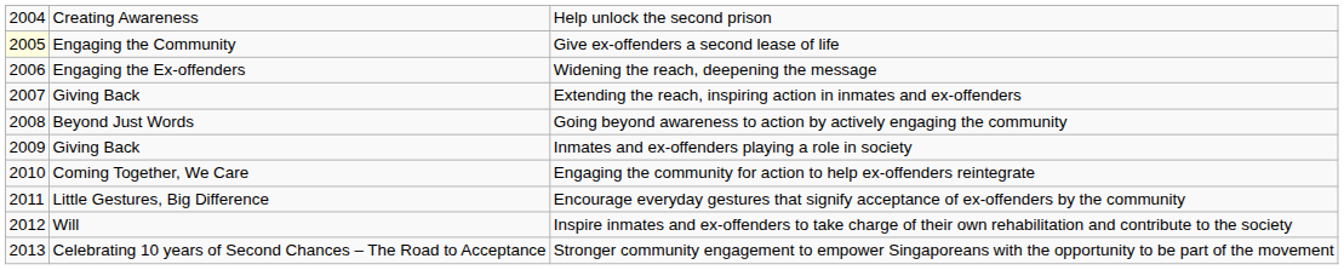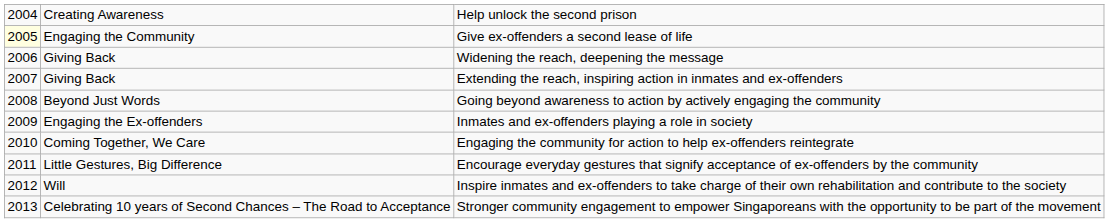Widening the reach, deepening the message | column 2: Engaging the Ex-offenders -> Giving Back
Inmates and ex-offenders playing a role in society | column 2: Giving Back -> Engaging the Ex-offenders
